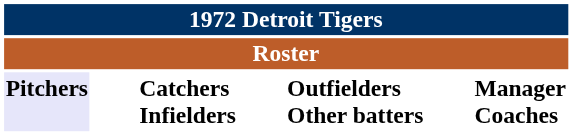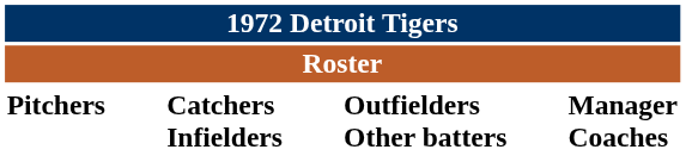Pitchers | column 1: lavender background -> no background
